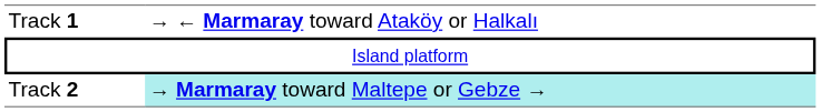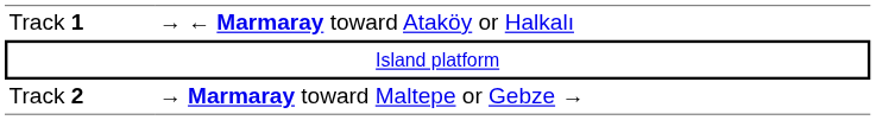Track 2 | column 2: paleturquoise background -> no background
